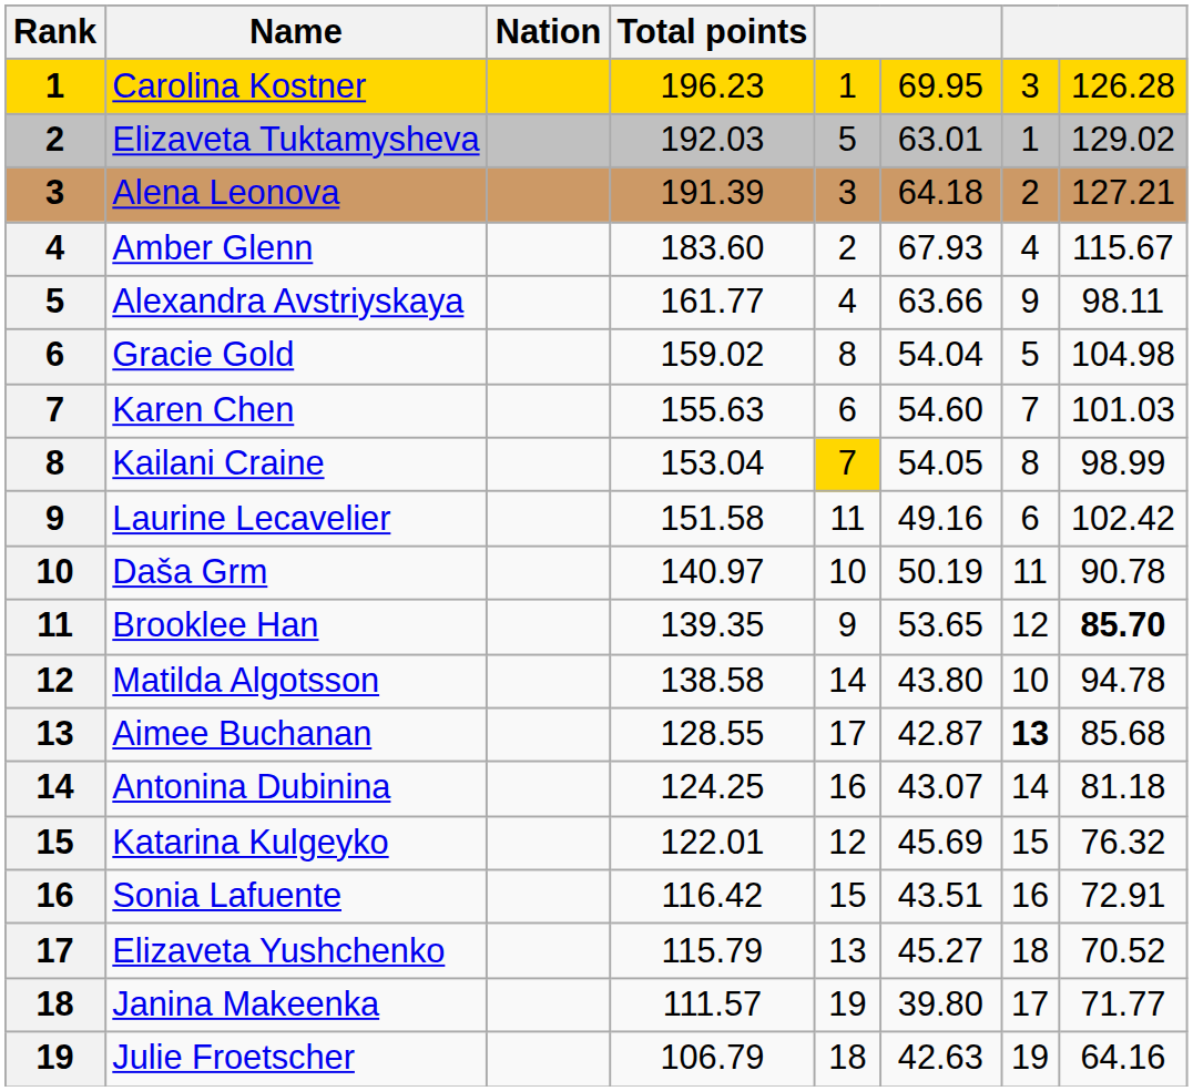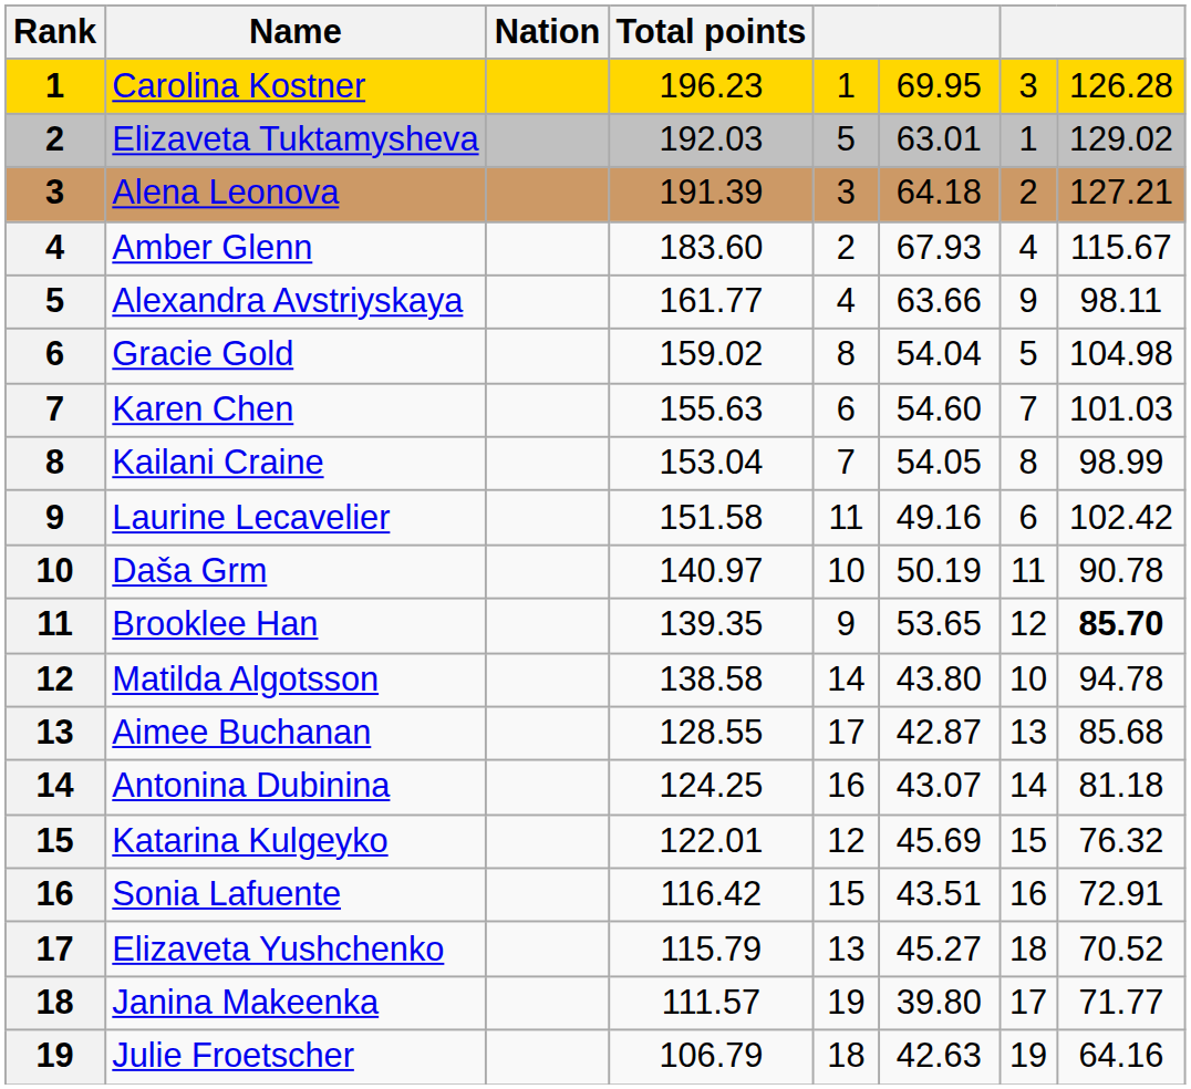Kailani Craine | column 5: gold background -> no background
Aimee Buchanan | column 7: bold -> normal
